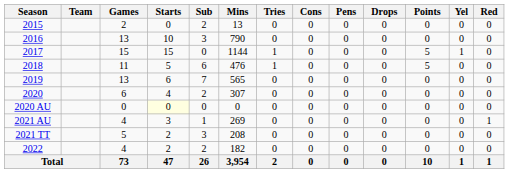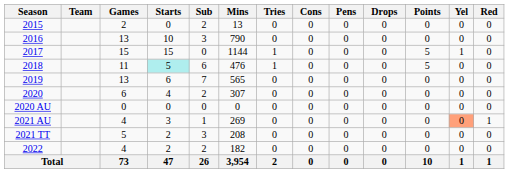2018 | Starts: no background -> paleturquoise background
2020 AU | Starts: lightyellow background -> no background
2021 AU | Yel: no background -> lightsalmon background
